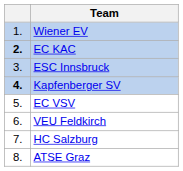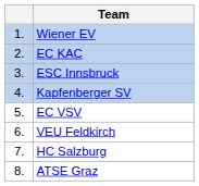EC KAC | column 1: bold -> normal
Kapfenberger SV | column 1: bold -> normal
